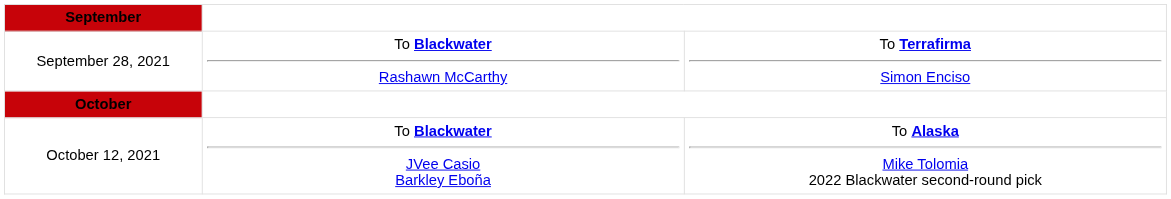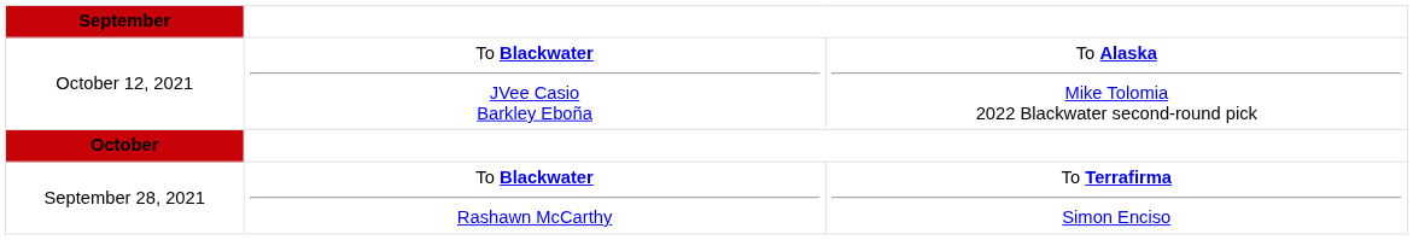rows swapped: September 28, 2021 <-> October 12, 2021
